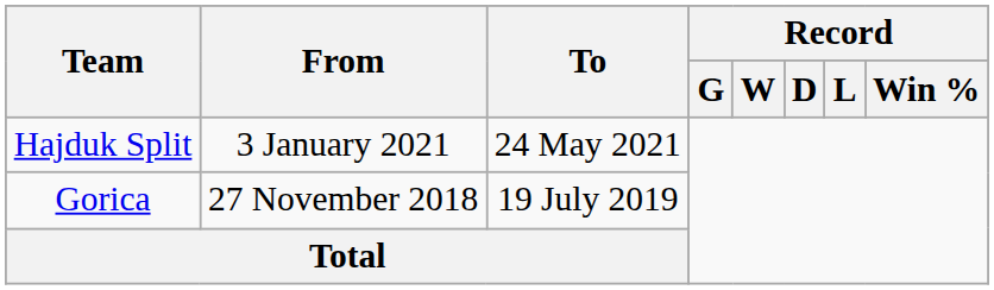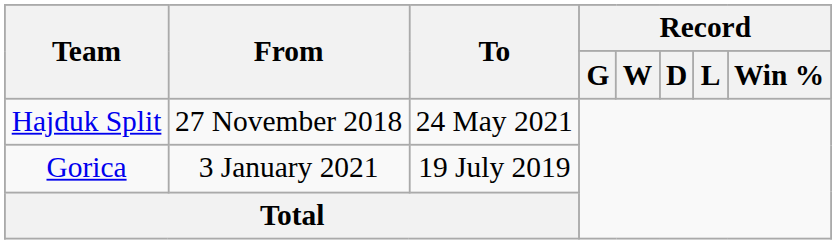Hajduk Split | From: 3 January 2021 -> 27 November 2018
Gorica | From: 27 November 2018 -> 3 January 2021
